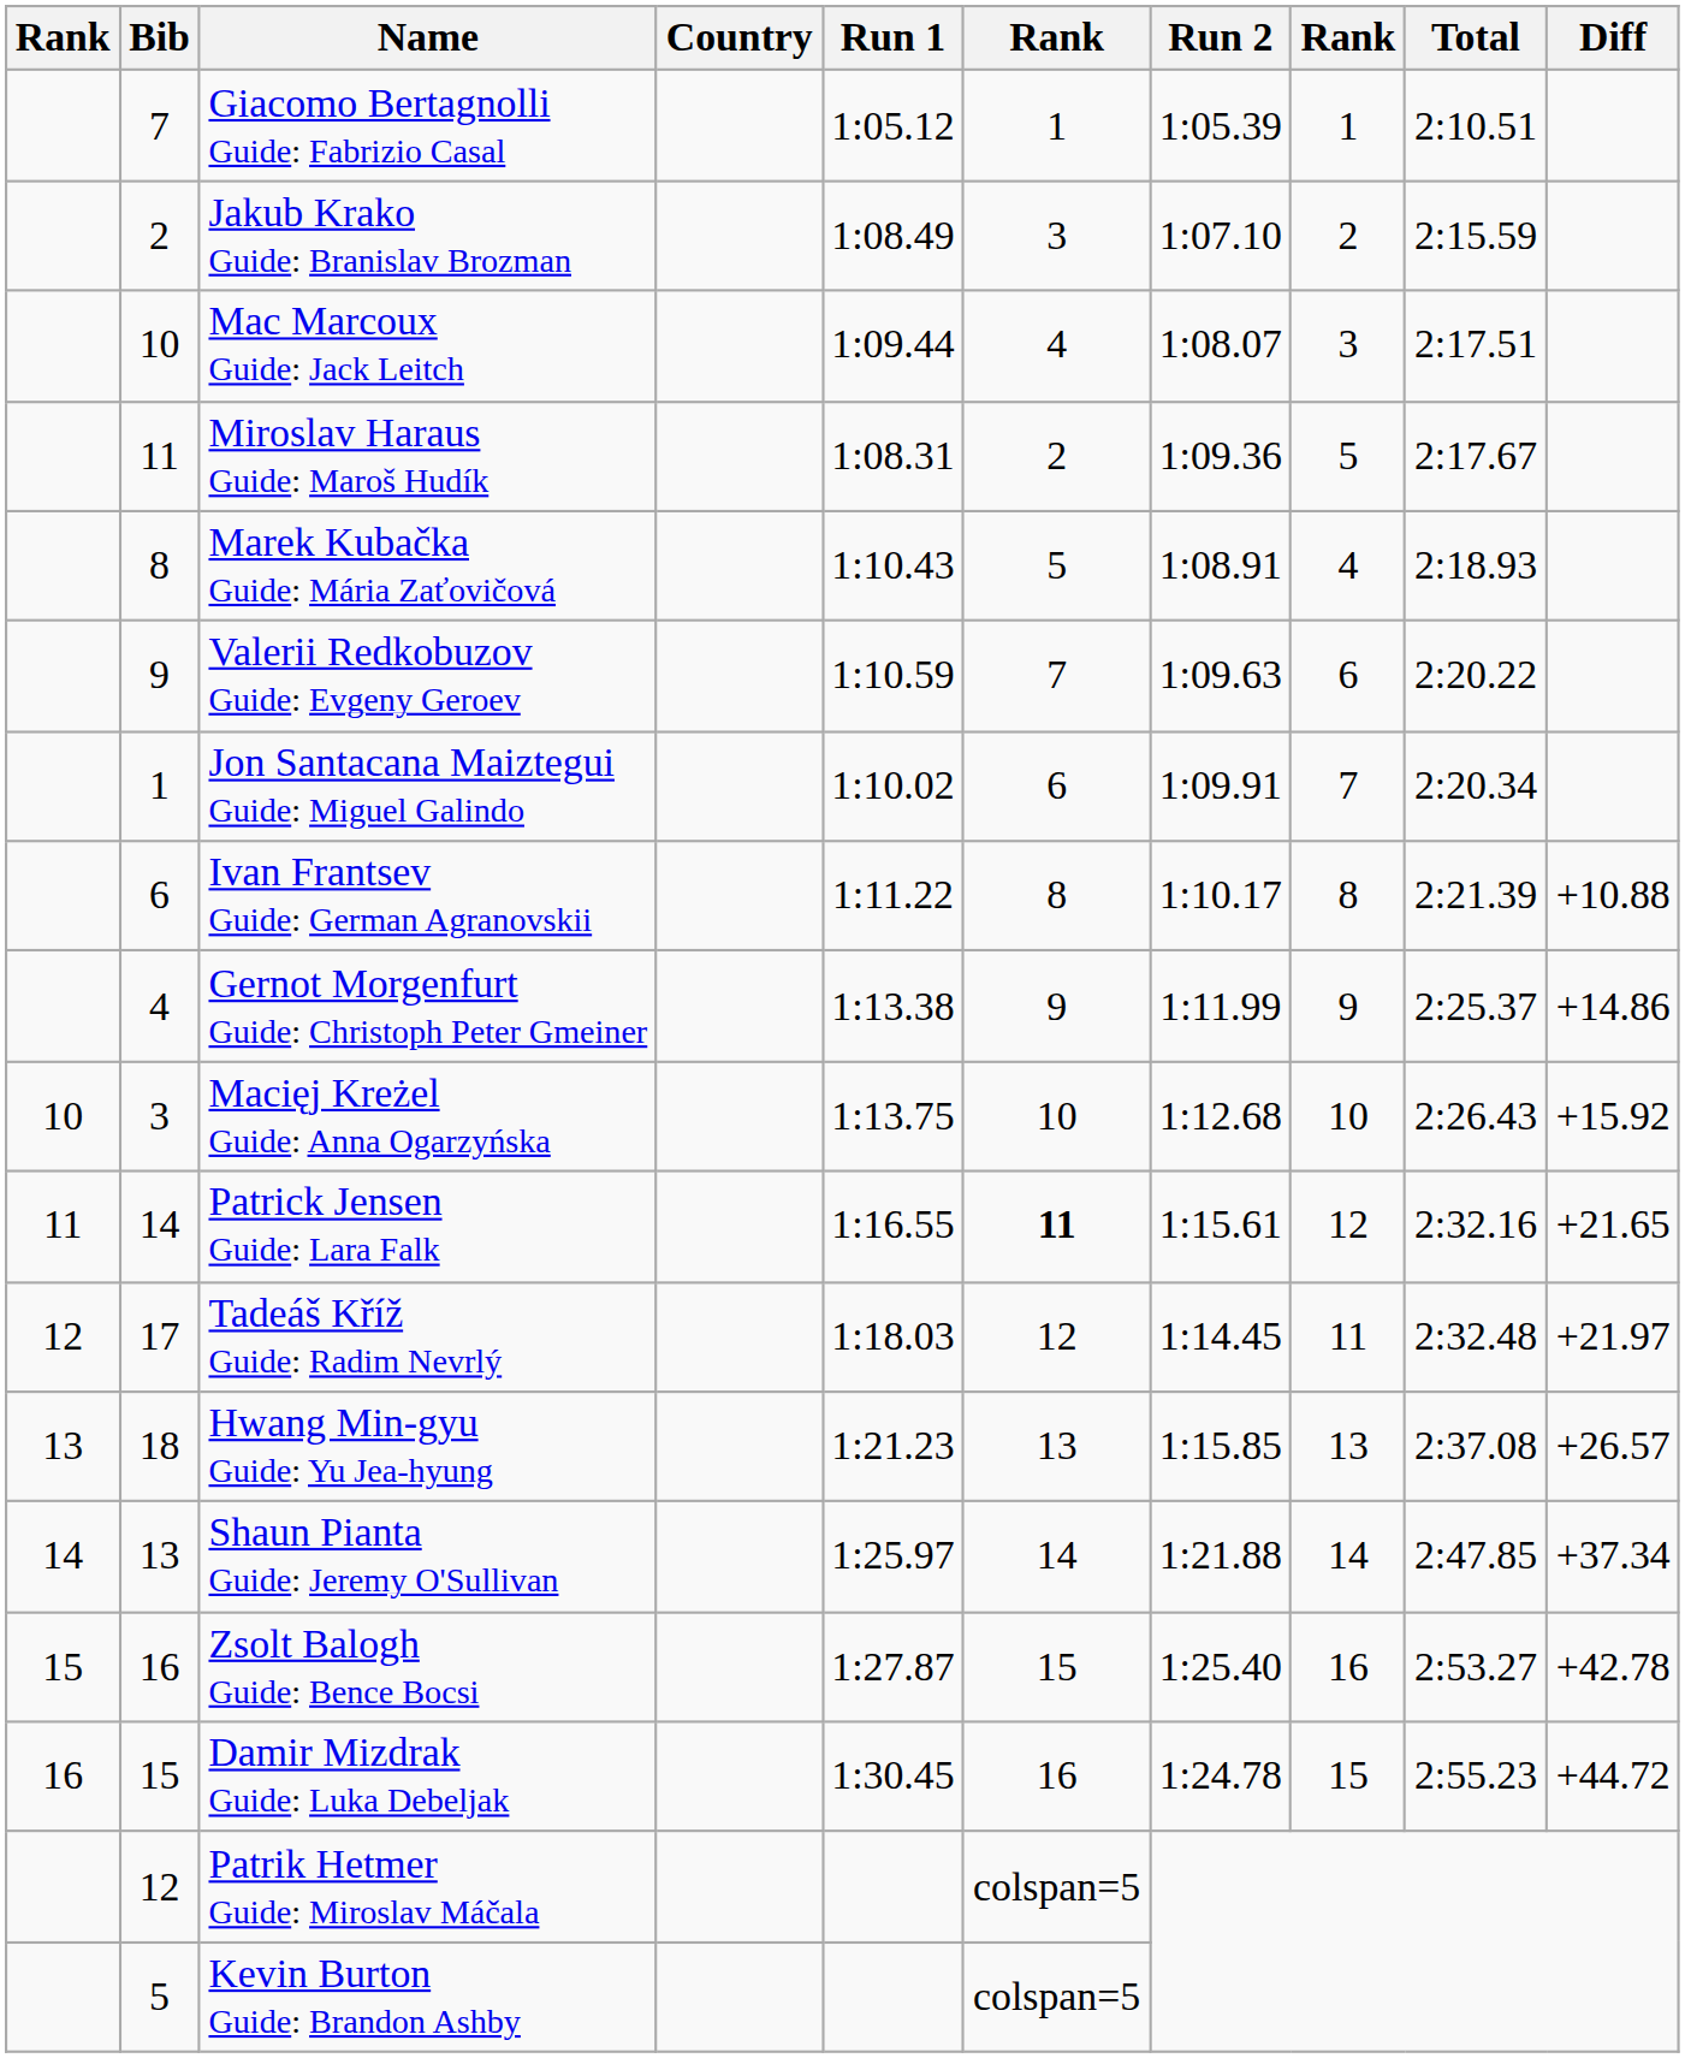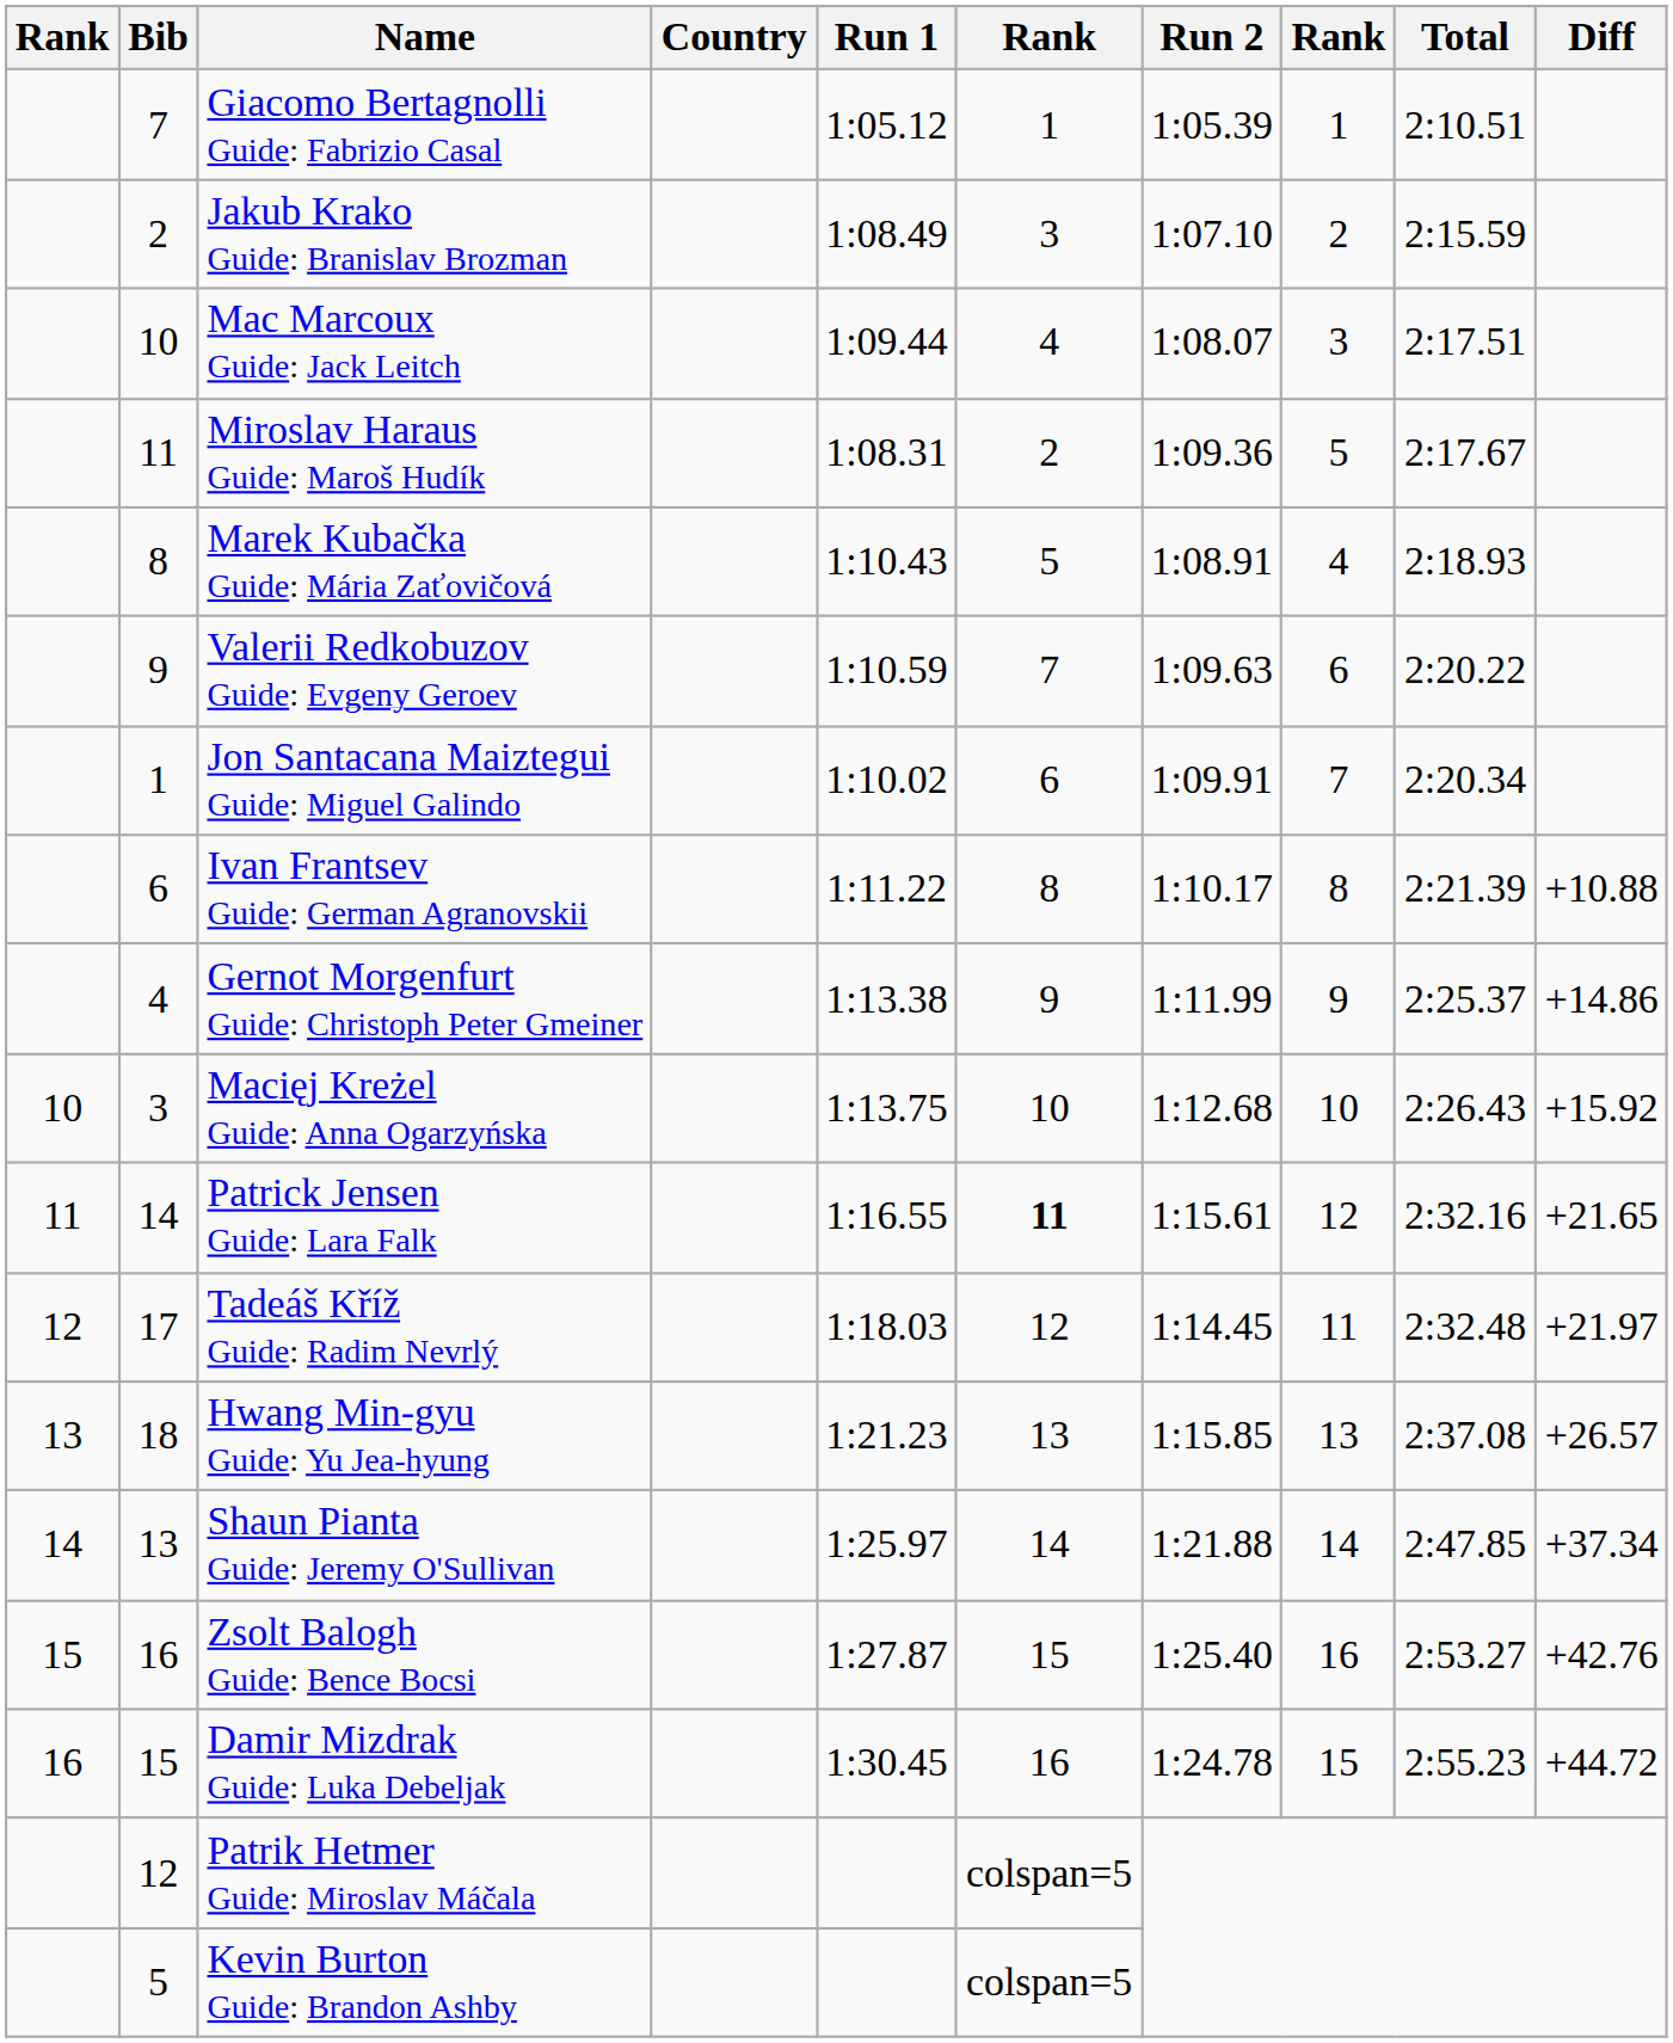Zsolt Balogh Guide: Bence Bocsi | Diff: +42.78 -> +42.76
